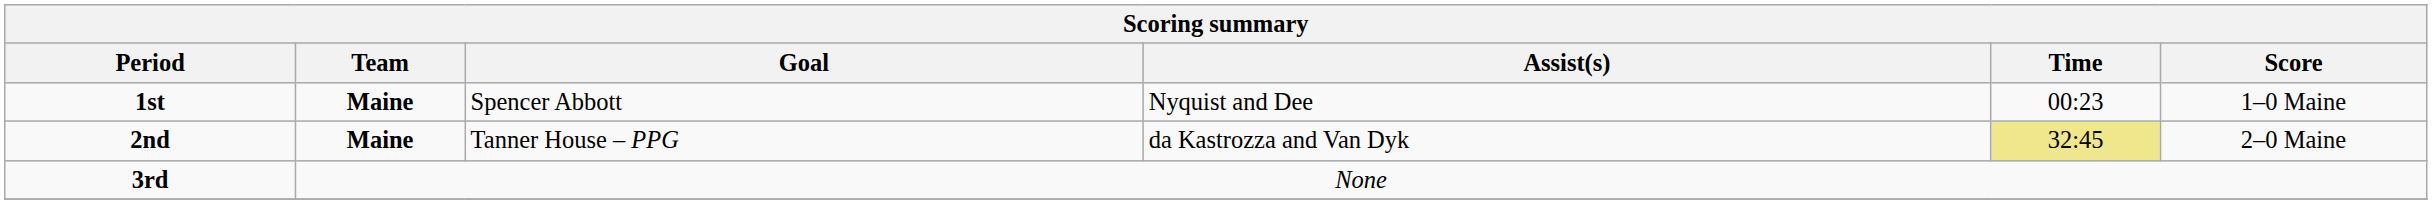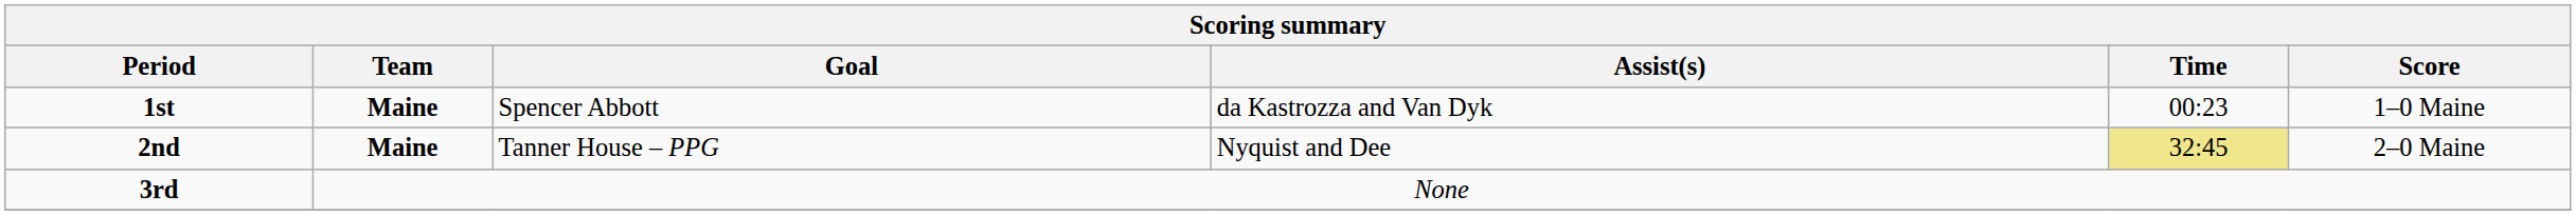1st | Assist(s): Nyquist and Dee -> da Kastrozza and Van Dyk
2nd | Assist(s): da Kastrozza and Van Dyk -> Nyquist and Dee
